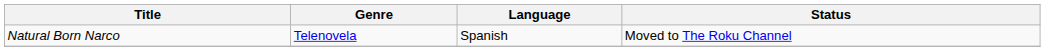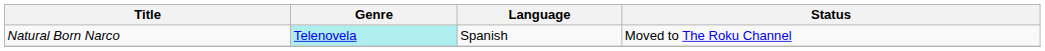Natural Born Narco | Genre: no background -> paleturquoise background
